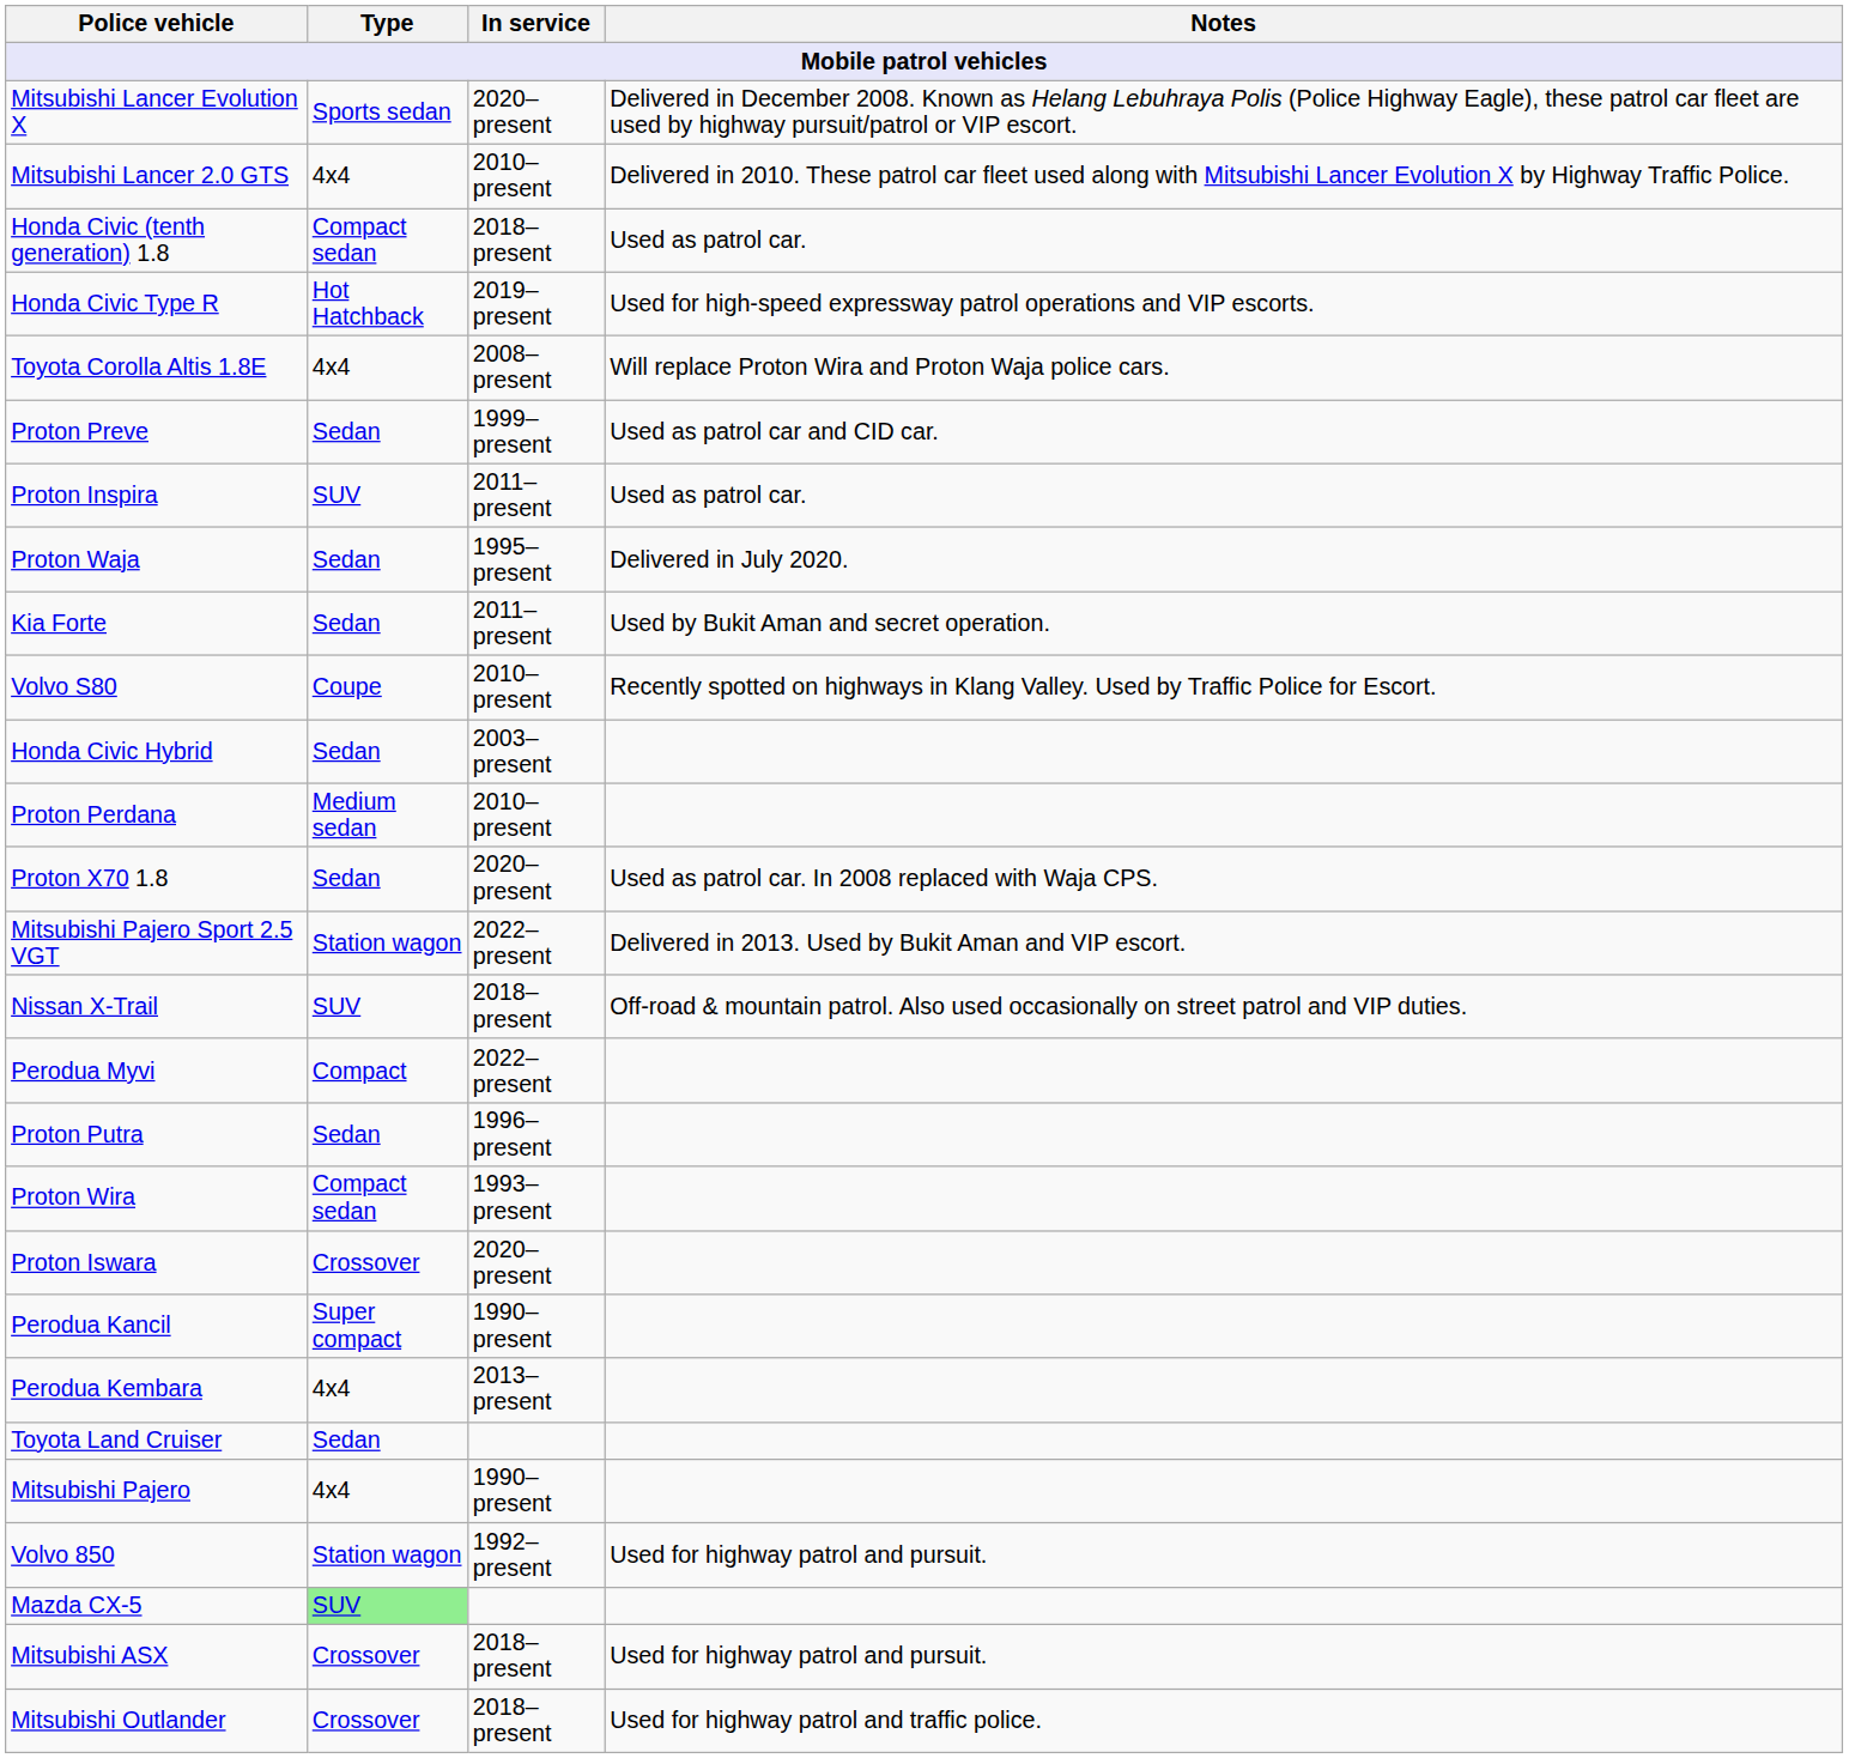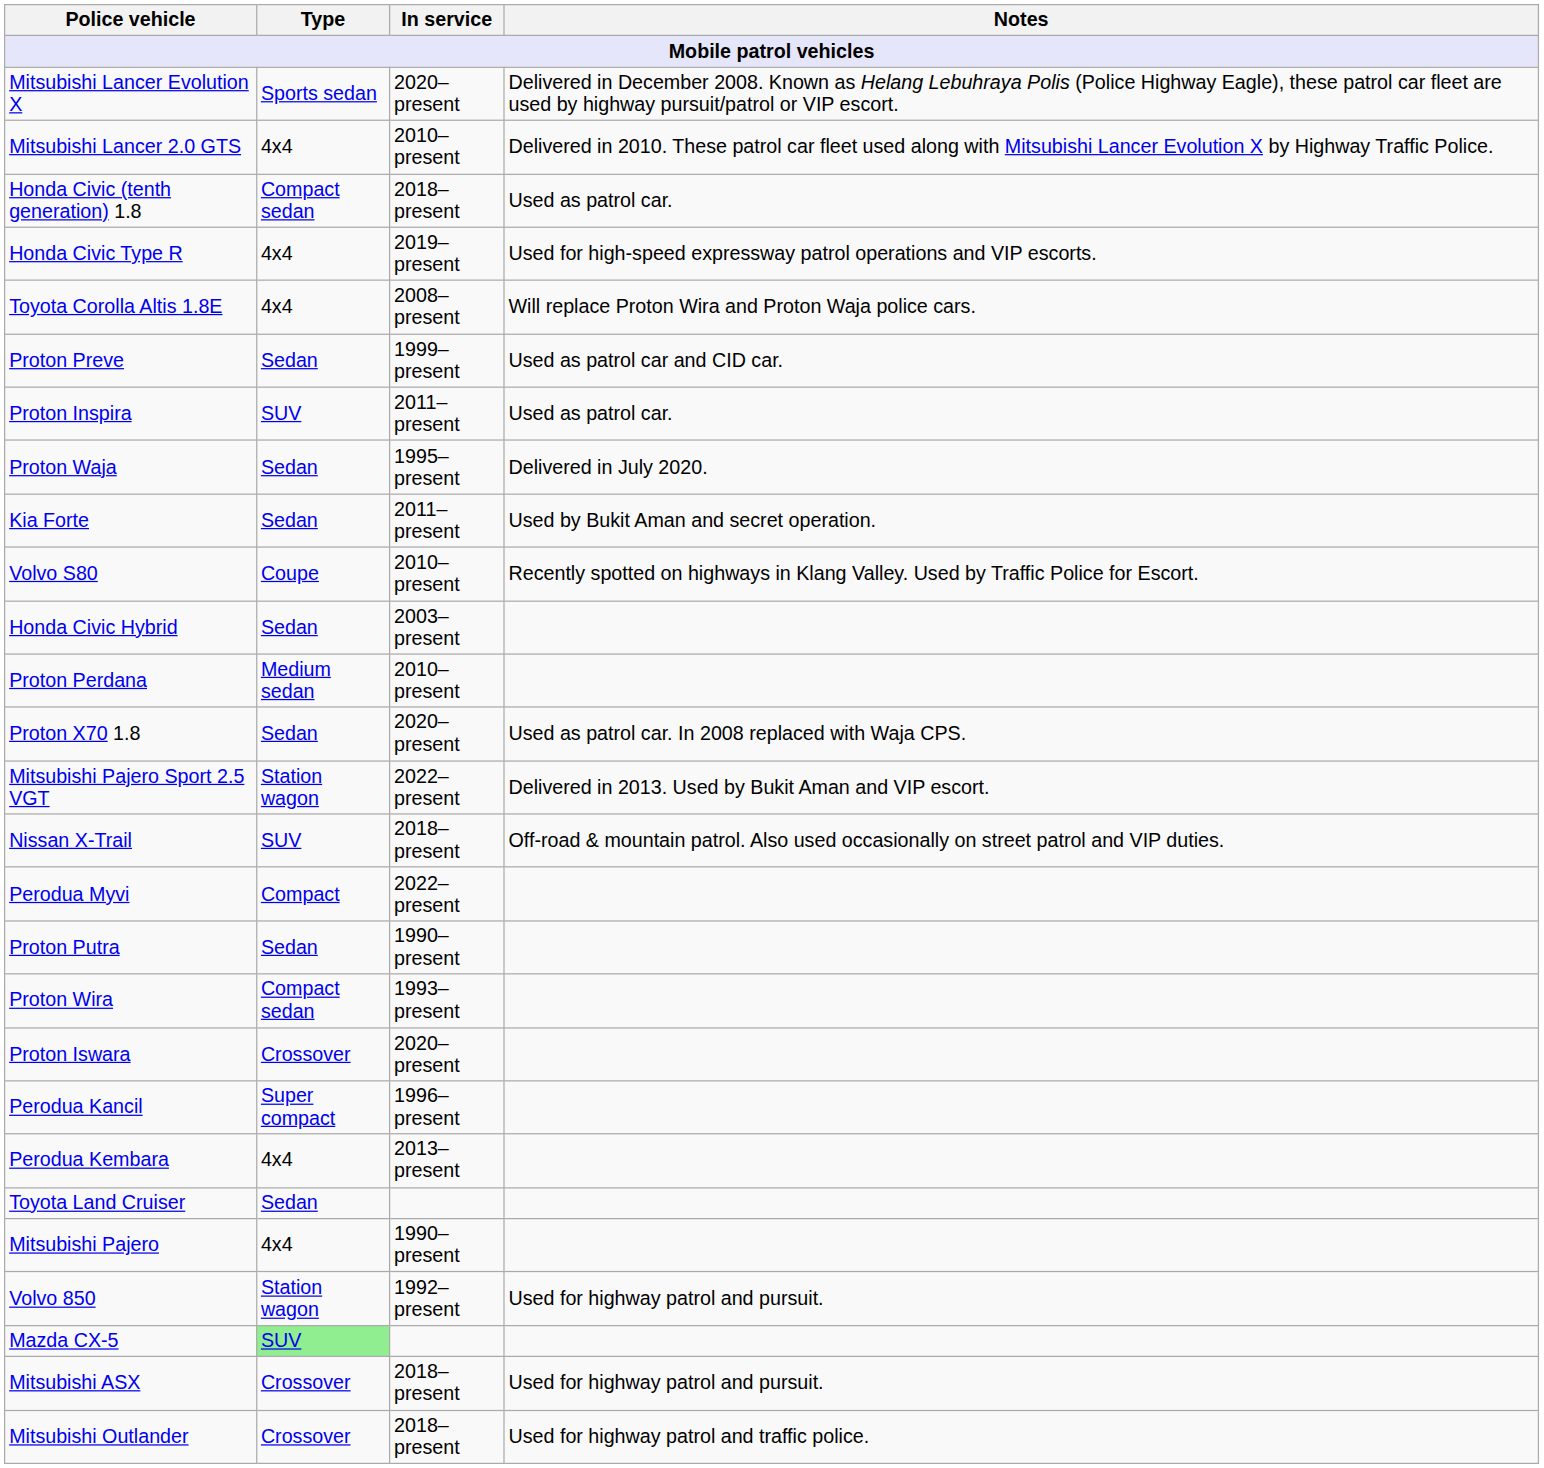Honda Civic Type R | Type: Hot Hatchback -> 4x4
Proton Putra | In service: 1996–present -> 1990–present
Perodua Kancil | In service: 1990–present -> 1996–present
